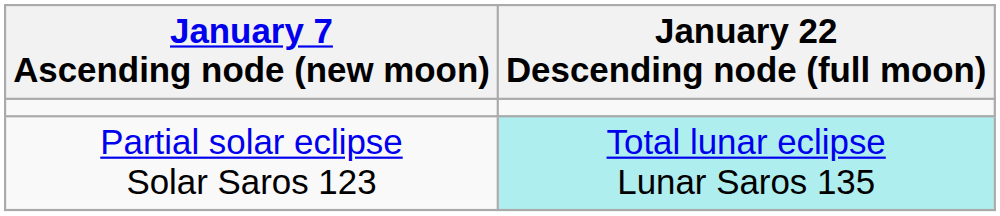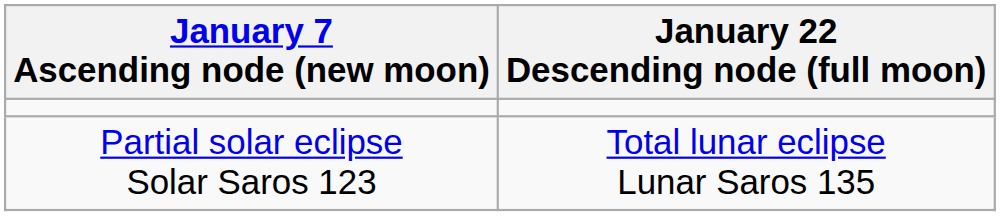row 3 | January 22 Descending node (full moon): paleturquoise background -> no background
